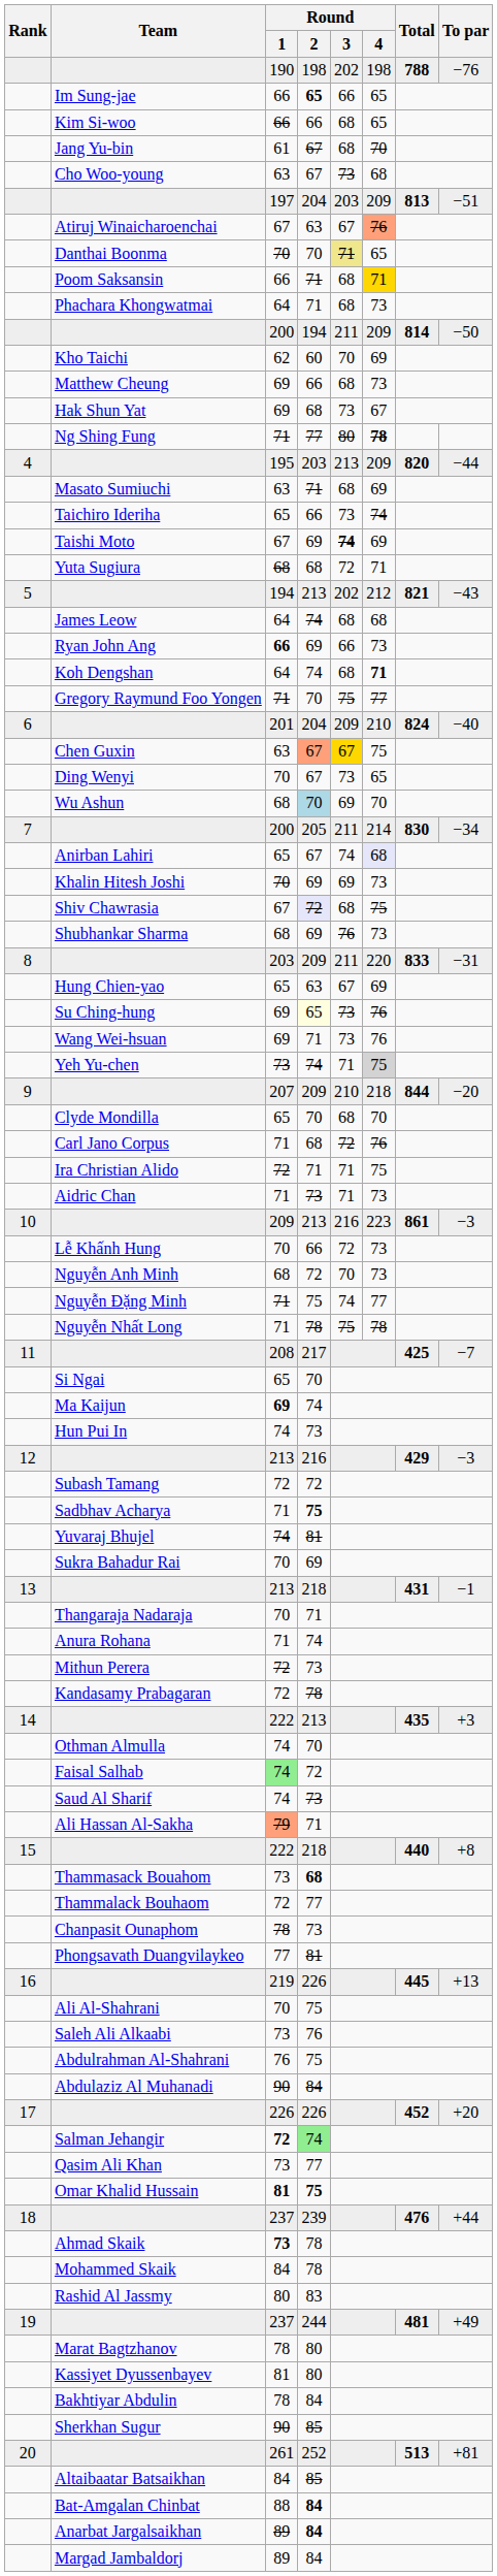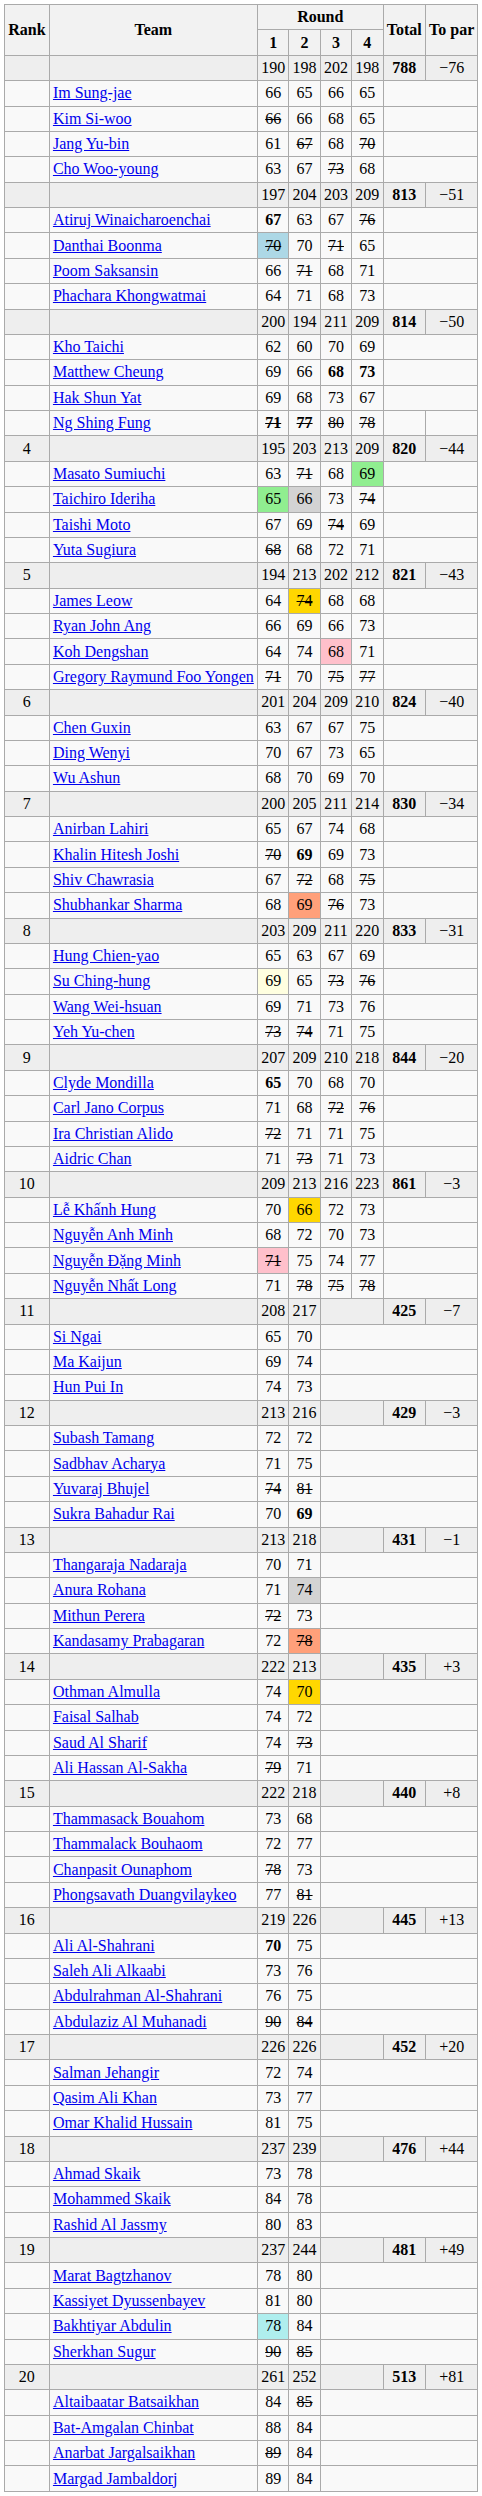Im Sung-jae | Round / 2: bold -> normal
Atiruj Winaicharoenchai | Round / 1: normal -> bold
Atiruj Winaicharoenchai | Round / 4: lightsalmon background -> no background
Danthai Boonma | Round / 1: no background -> lightblue background
Danthai Boonma | Round / 3: khaki background -> no background
Poom Saksansin | Round / 4: gold background -> no background
Matthew Cheung | Round / 3: normal -> bold
Matthew Cheung | Round / 4: normal -> bold
Ng Shing Fung | Round / 1: normal -> bold
Ng Shing Fung | Round / 2: normal -> bold
Ng Shing Fung | Round / 4: bold -> normal
Masato Sumiuchi | Round / 4: no background -> lightgreen background
Taichiro Ideriha | Round / 1: no background -> lightgreen background
Taichiro Ideriha | Round / 2: no background -> lightgrey background
Taishi Moto | Round / 3: bold -> normal
James Leow | Round / 2: no background -> gold background
Ryan John Ang | Round / 1: bold -> normal
Koh Dengshan | Round / 3: no background -> pink background
Koh Dengshan | Round / 4: bold -> normal
Chen Guxin | Round / 2: lightsalmon background -> no background
Chen Guxin | Round / 3: gold background -> no background
Wu Ashun | Round / 2: lightblue background -> no background
Anirban Lahiri | Round / 4: lavender background -> no background
Khalin Hitesh Joshi | Round / 2: normal -> bold
Shiv Chawrasia | Round / 2: lavender background -> no background
Shubhankar Sharma | Round / 2: no background -> lightsalmon background
Su Ching-hung | Round / 1: no background -> lightyellow background
Su Ching-hung | Round / 2: lightyellow background -> no background
Yeh Yu-chen | Round / 4: lightgrey background -> no background
Clyde Mondilla | Round / 1: normal -> bold
Lễ Khấnh Hung | Round / 2: no background -> gold background
Nguyễn Đặng Minh | Round / 1: no background -> pink background
Ma Kaijun | Round / 1: bold -> normal
Sadbhav Acharya | Round / 2: bold -> normal
Sukra Bahadur Rai | Round / 2: normal -> bold
Anura Rohana | Round / 2: no background -> lightgrey background
Kandasamy Prabagaran | Round / 2: no background -> lightsalmon background
Othman Almulla | Round / 2: no background -> gold background
Faisal Salhab | Round / 1: lightgreen background -> no background
Ali Hassan Al-Sakha | Round / 1: lightsalmon background -> no background
Thammasack Bouahom | Round / 2: bold -> normal
Ali Al-Shahrani | Round / 1: normal -> bold
Salman Jehangir | Round / 1: bold -> normal
Salman Jehangir | Round / 2: lightgreen background -> no background
Omar Khalid Hussain | Round / 1: bold -> normal
Omar Khalid Hussain | Round / 2: bold -> normal
Ahmad Skaik | Round / 1: bold -> normal
Bakhtiyar Abdulin | Round / 1: no background -> paleturquoise background
Bat-Amgalan Chinbat | Round / 2: bold -> normal
Anarbat Jargalsaikhan | Round / 2: bold -> normal
